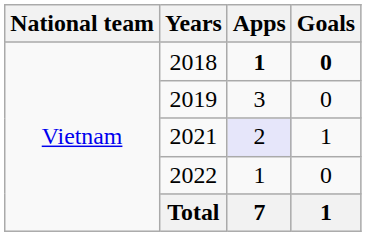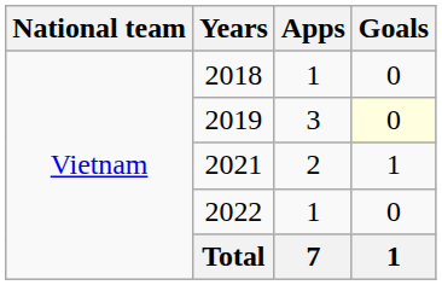2018 | Apps: bold -> normal
2018 | Goals: bold -> normal
2019 | Goals: no background -> lightyellow background
2021 | Apps: lavender background -> no background
